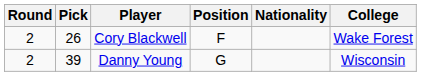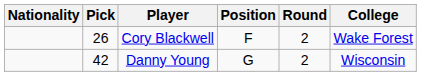columns swapped: Round <-> Nationality
Danny Young | Pick: 39 -> 42
